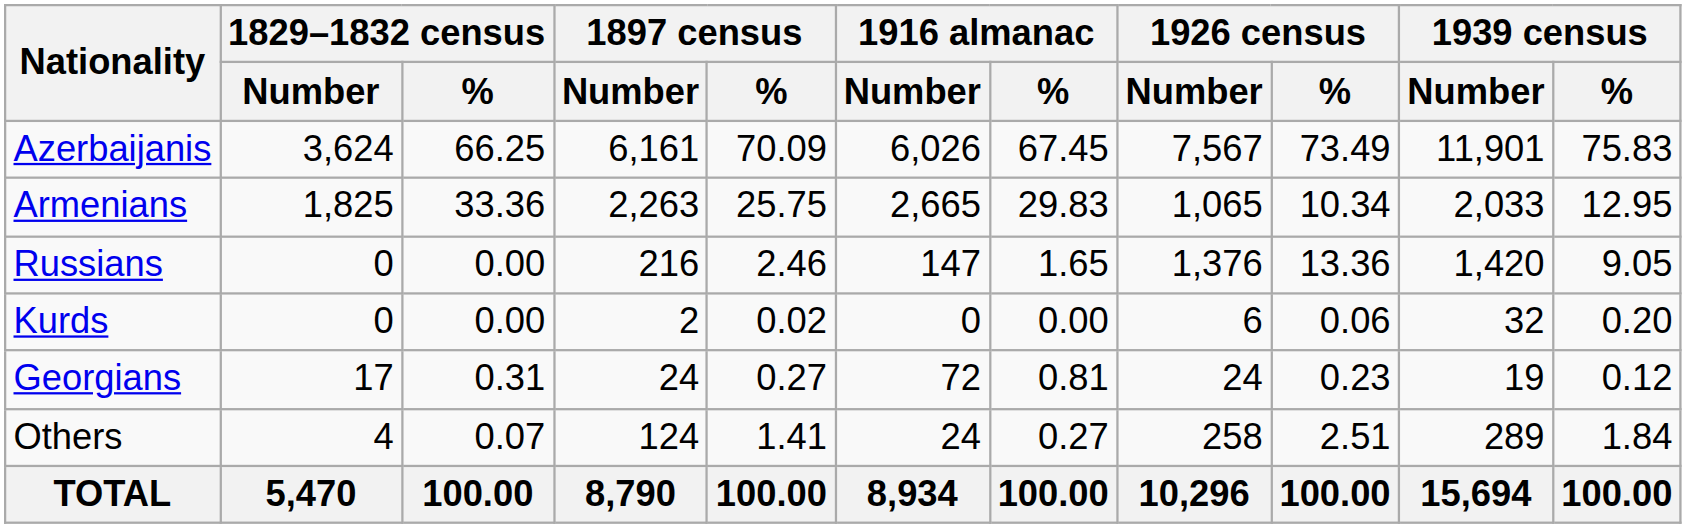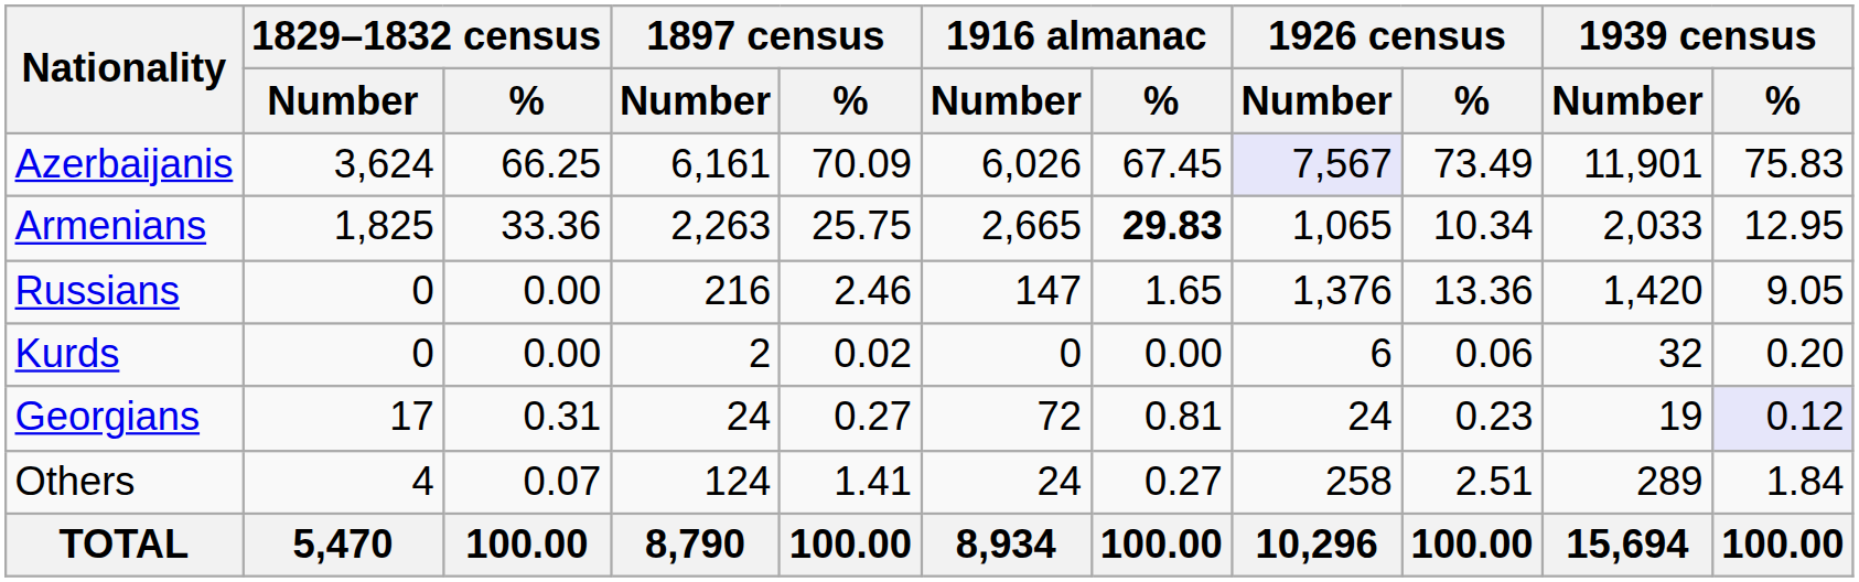Azerbaijanis | 1926 census / Number: no background -> lavender background
Armenians | 1916 almanac / %: normal -> bold
Georgians | 1939 census / %: no background -> lavender background
